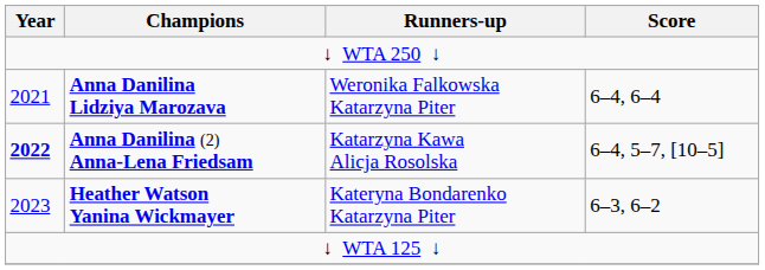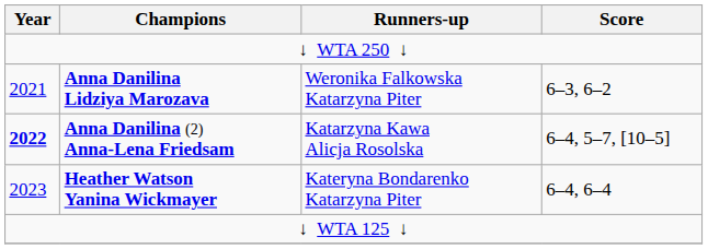Anna Danilina Lidziya Marozava | Score: 6–4, 6–4 -> 6–3, 6–2
Heather Watson Yanina Wickmayer | Score: 6–3, 6–2 -> 6–4, 6–4
